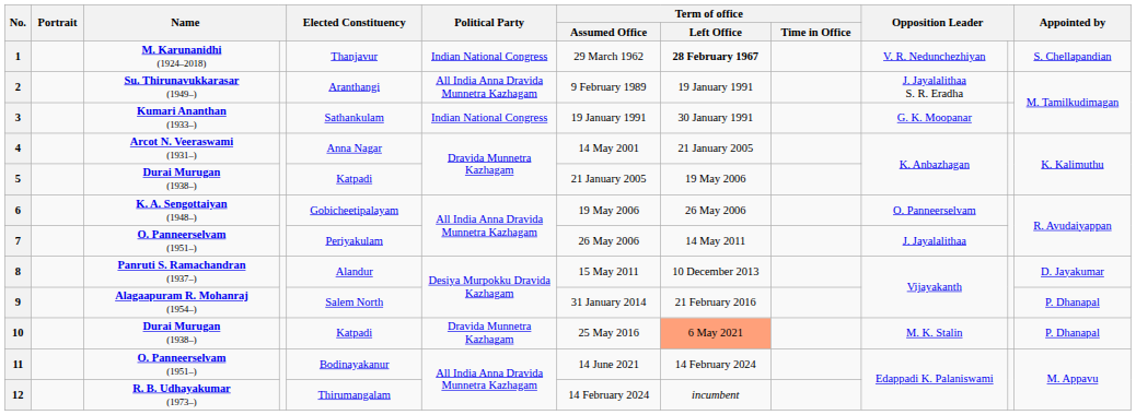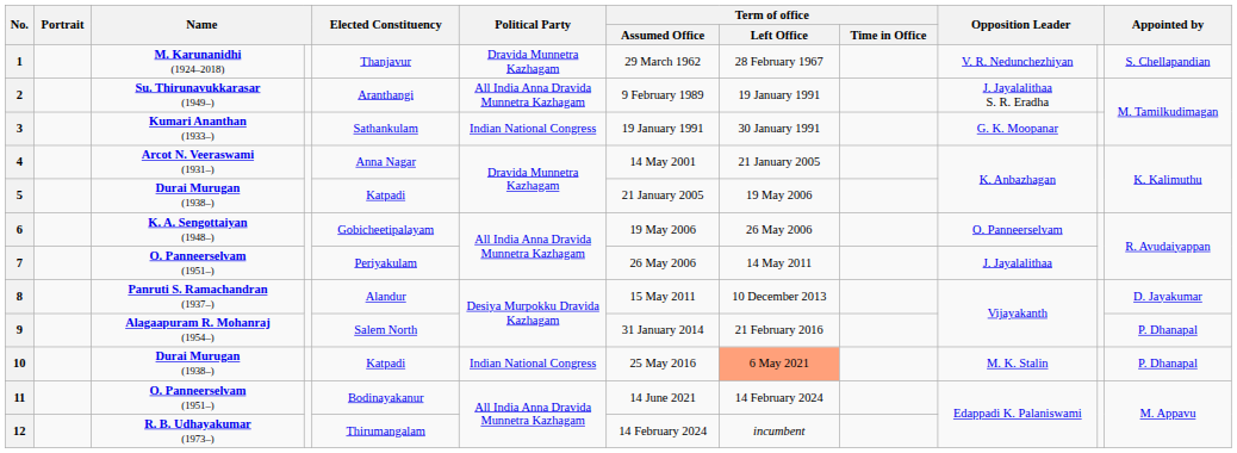1 | Political Party: Indian National Congress -> Dravida Munnetra Kazhagam
1 | Term of office / Left Office: bold -> normal
10 | Political Party: Dravida Munnetra Kazhagam -> Indian National Congress
